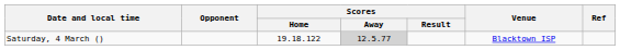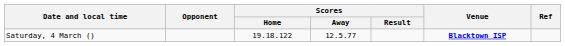Saturday, 4 March () | Scores / Away: lightgrey background -> no background
Saturday, 4 March () | Venue: normal -> bold
